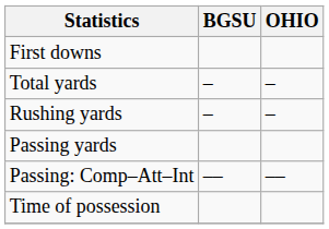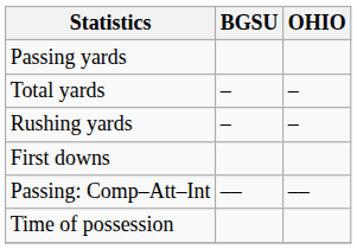rows swapped: First downs <-> Passing yards
